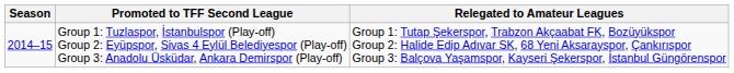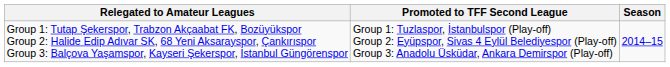columns swapped: Season <-> Relegated to Amateur Leagues
